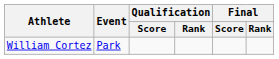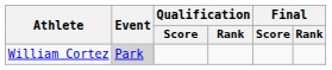William Cortez | Event: no background -> lightgrey background
